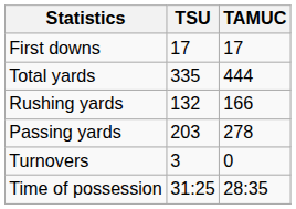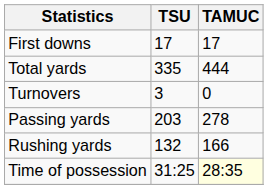rows swapped: Rushing yards <-> Turnovers
Time of possession | TAMUC: no background -> lightyellow background
